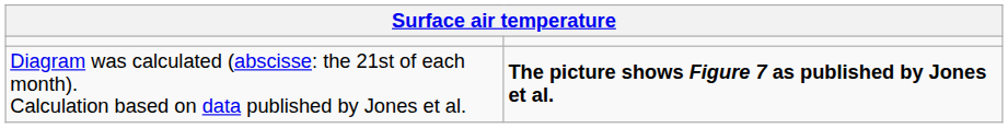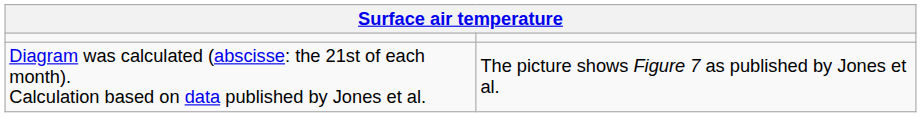row 3 | column 2: bold -> normal
